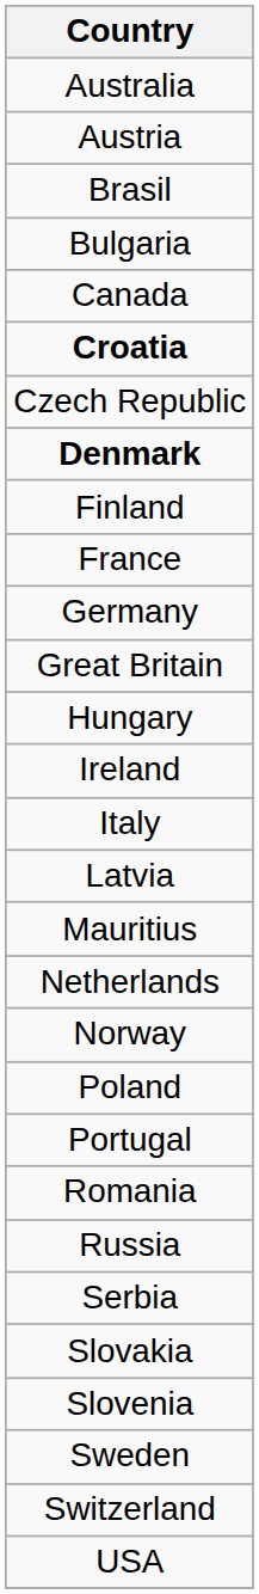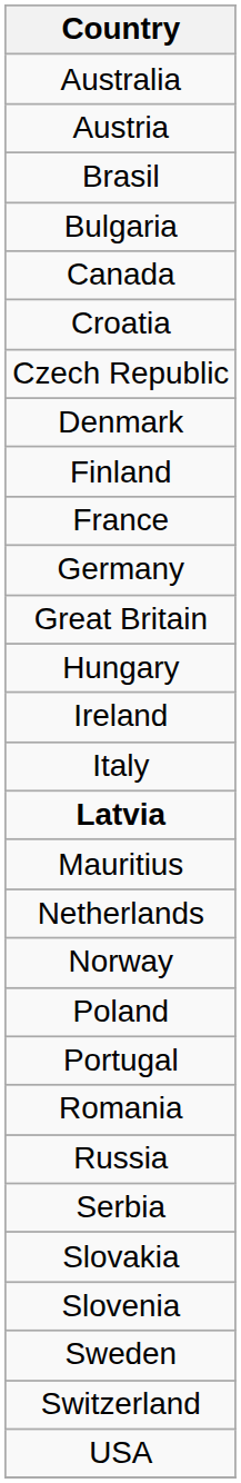row 7 | column 1: bold -> normal
row 9 | column 1: bold -> normal
row 17 | column 1: normal -> bold
